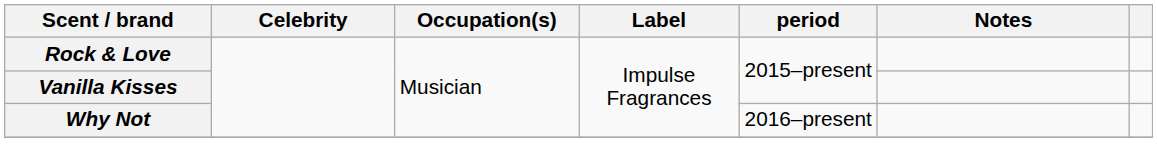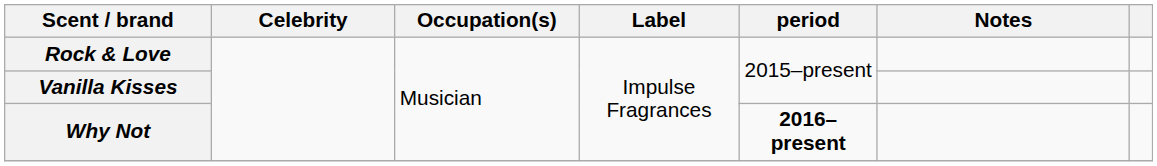Why Not | period: normal -> bold
